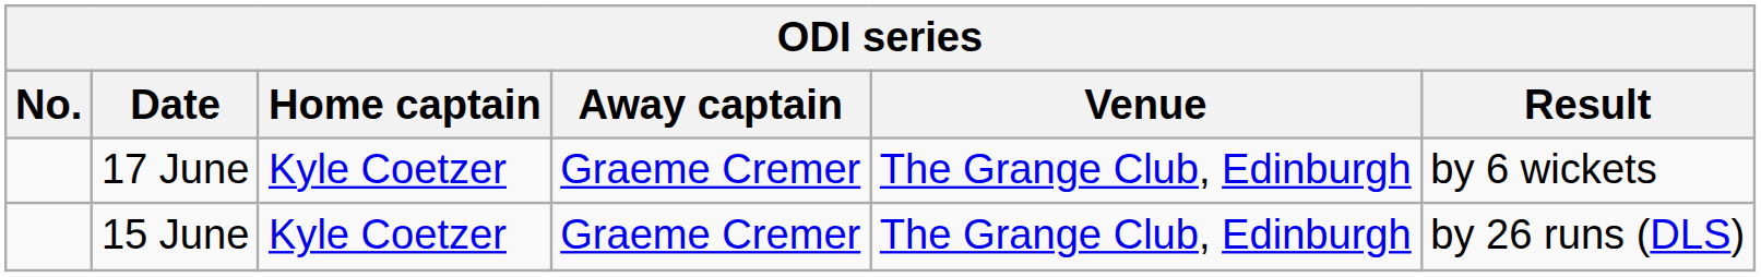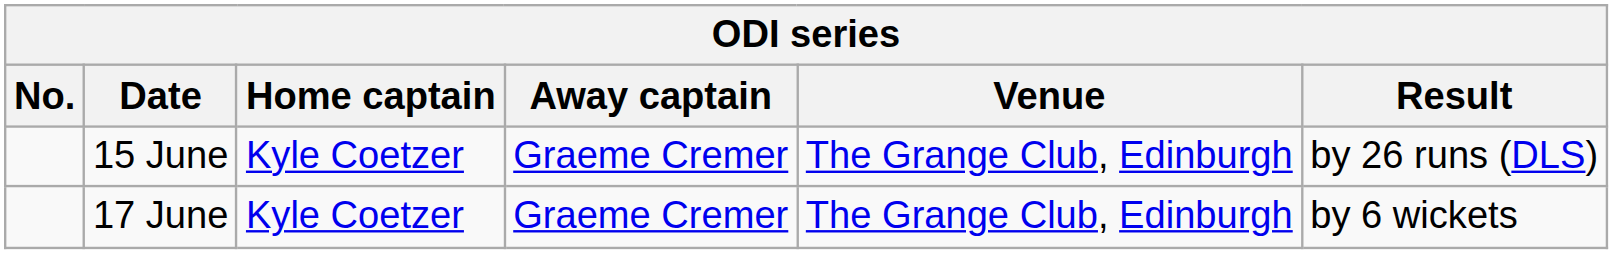rows swapped: 15 June <-> 17 June
